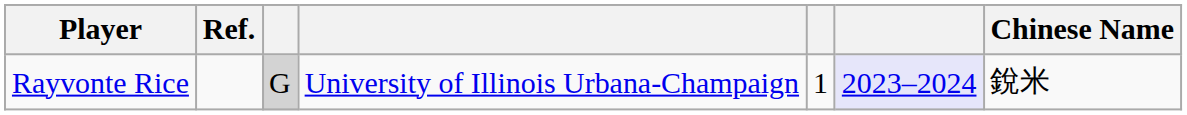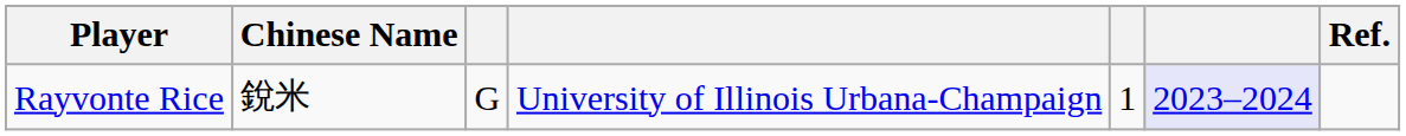columns swapped: Chinese Name <-> Ref.
Rayvonte Rice | column 3: lightgrey background -> no background
